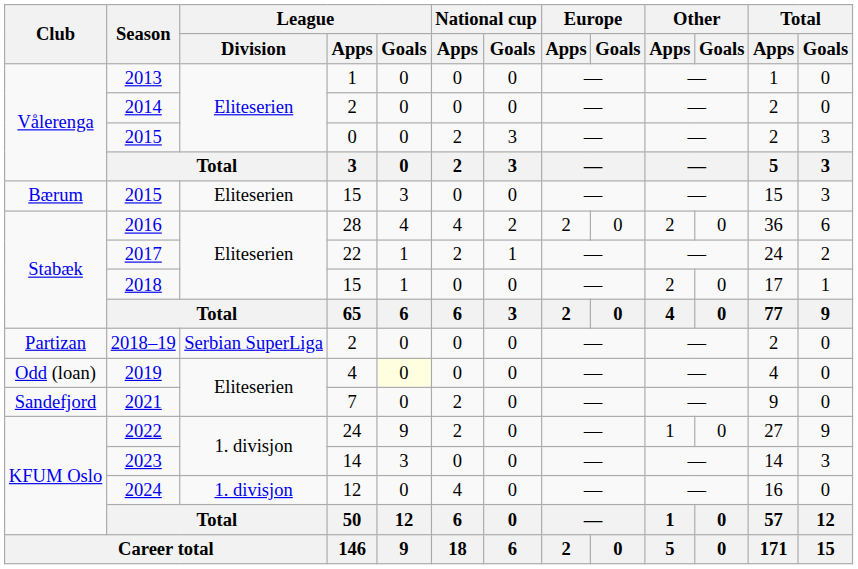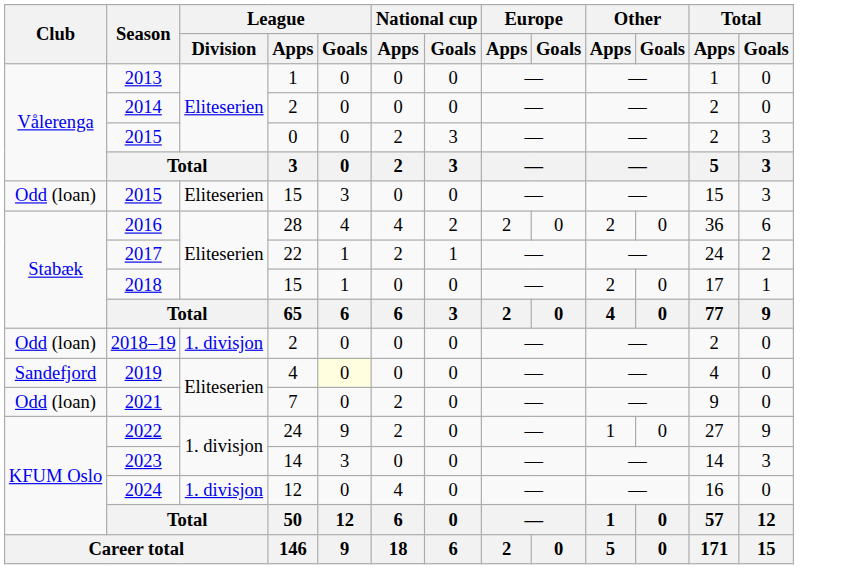2015 / 15 | Club: Bærum -> Odd (loan)
2018–19 | Club: Partizan -> Odd (loan)
2018–19 | League / Division: Serbian SuperLiga -> 1. divisjon
2019 | Club: Odd (loan) -> Sandefjord
2021 | Club: Sandefjord -> Odd (loan)
